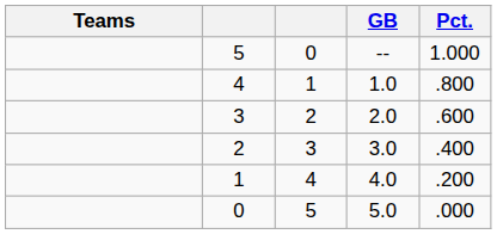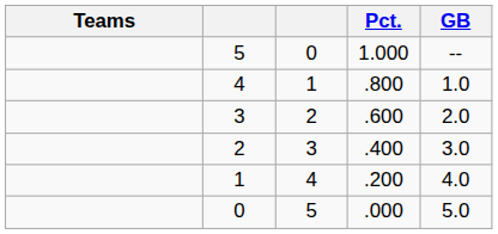columns swapped: Pct. <-> GB
